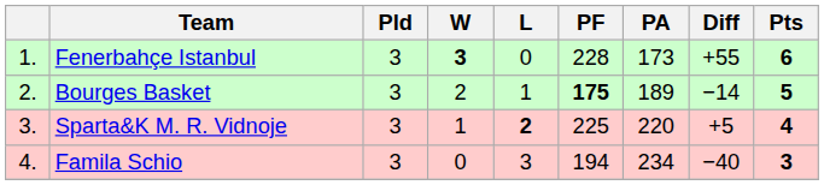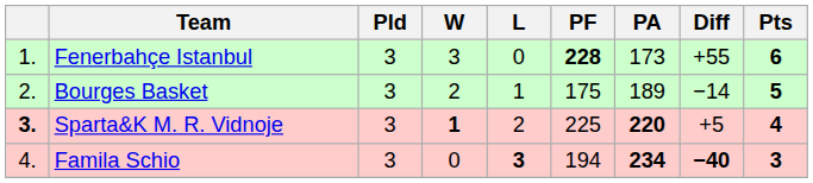Fenerbahçe Istanbul | W: bold -> normal
Fenerbahçe Istanbul | PF: normal -> bold
Bourges Basket | PF: bold -> normal
Sparta&K M. R. Vidnoje | column 1: normal -> bold
Sparta&K M. R. Vidnoje | W: normal -> bold
Sparta&K M. R. Vidnoje | L: bold -> normal
Sparta&K M. R. Vidnoje | PA: normal -> bold
Famila Schio | L: normal -> bold
Famila Schio | PA: normal -> bold
Famila Schio | Diff: normal -> bold
